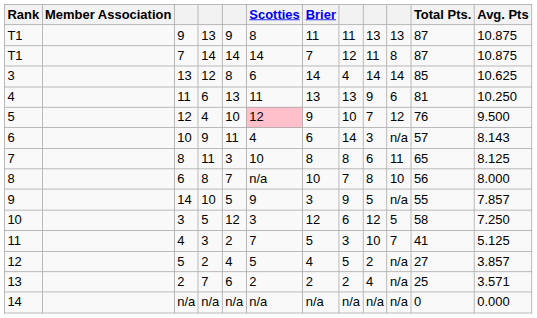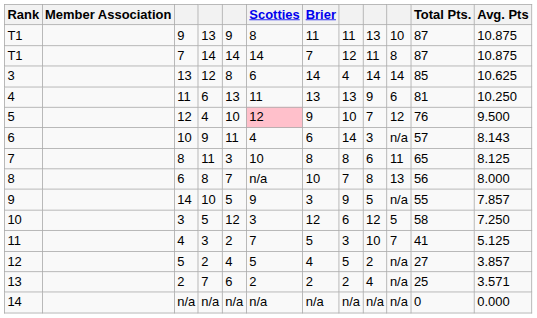row 2 | column 10: 13 -> 10
row 9 | column 10: 10 -> 13
